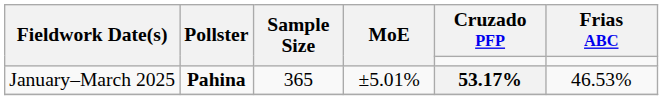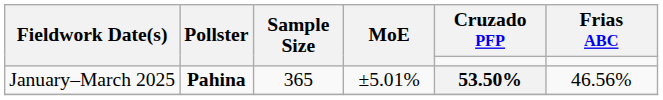January–March 2025 | Cruzado PFP: 53.17% -> 53.50%
January–March 2025 | Frias ABC: 46.53% -> 46.56%
